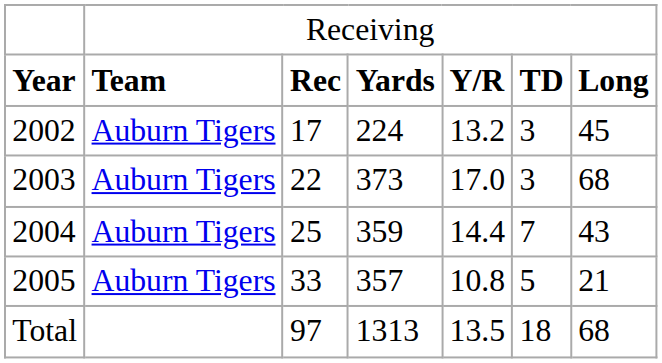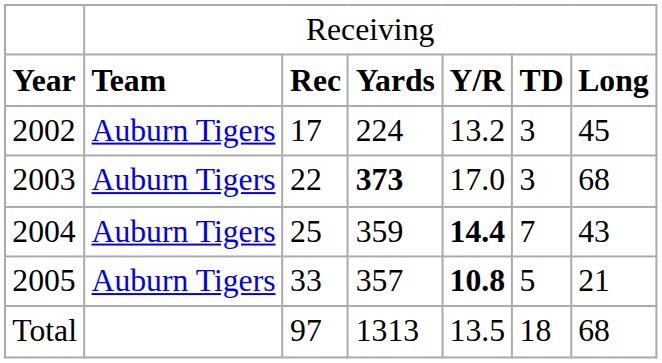2003 | column 4: normal -> bold
2004 | column 5: normal -> bold
2005 | column 5: normal -> bold
